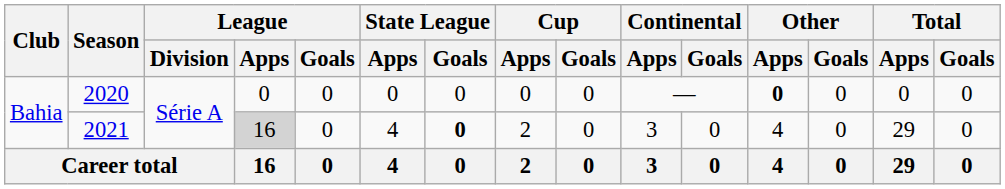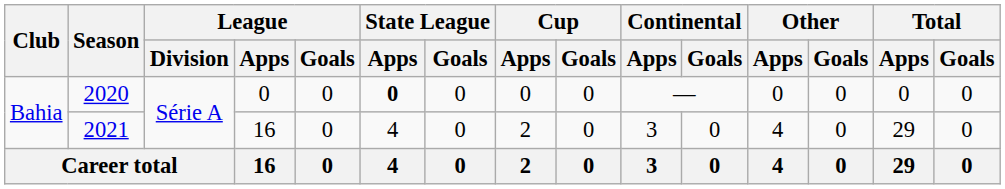2020 | State League / Apps: normal -> bold
2020 | Other / Apps: bold -> normal
2021 | League / Apps: lightgrey background -> no background
2021 | State League / Goals: bold -> normal
